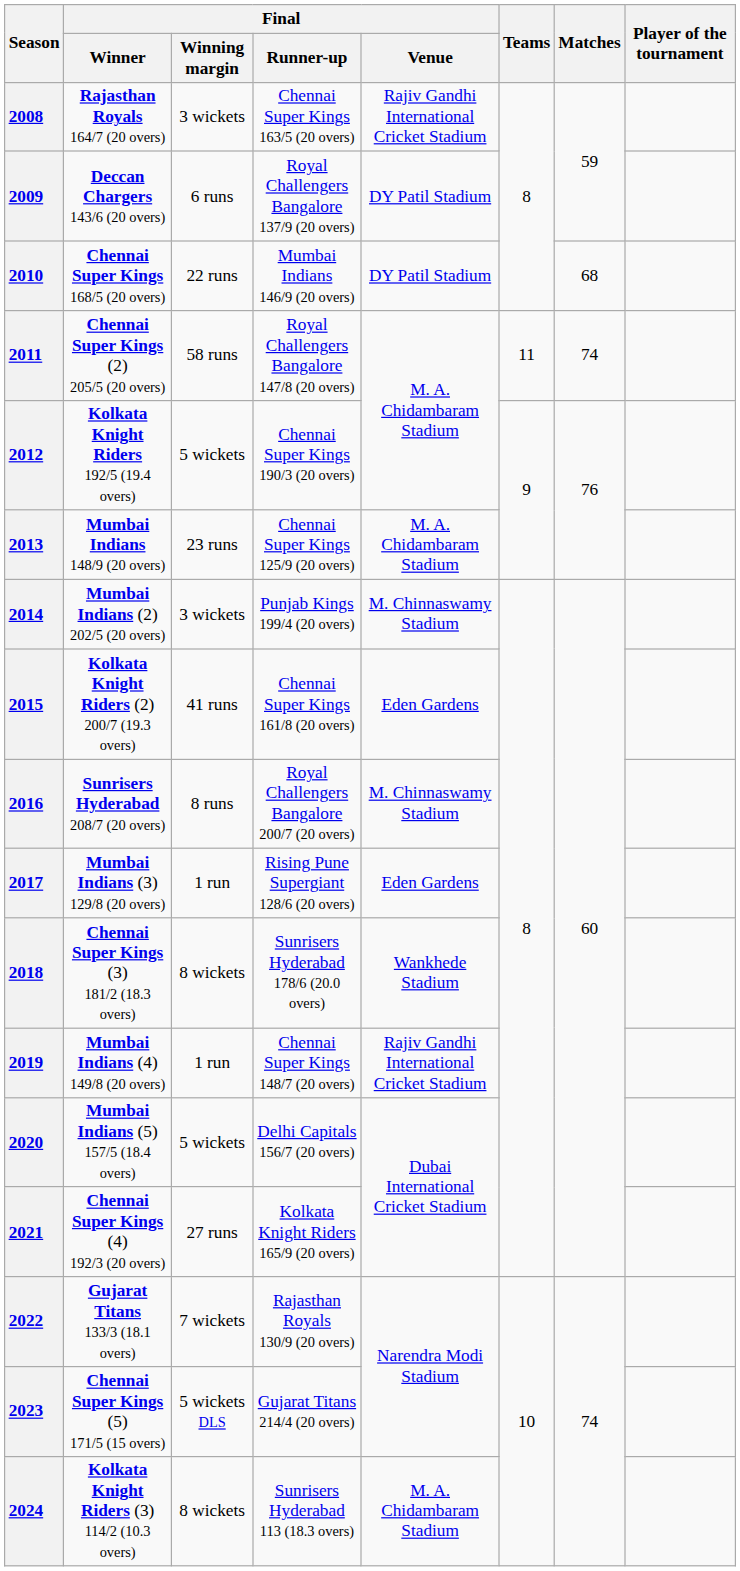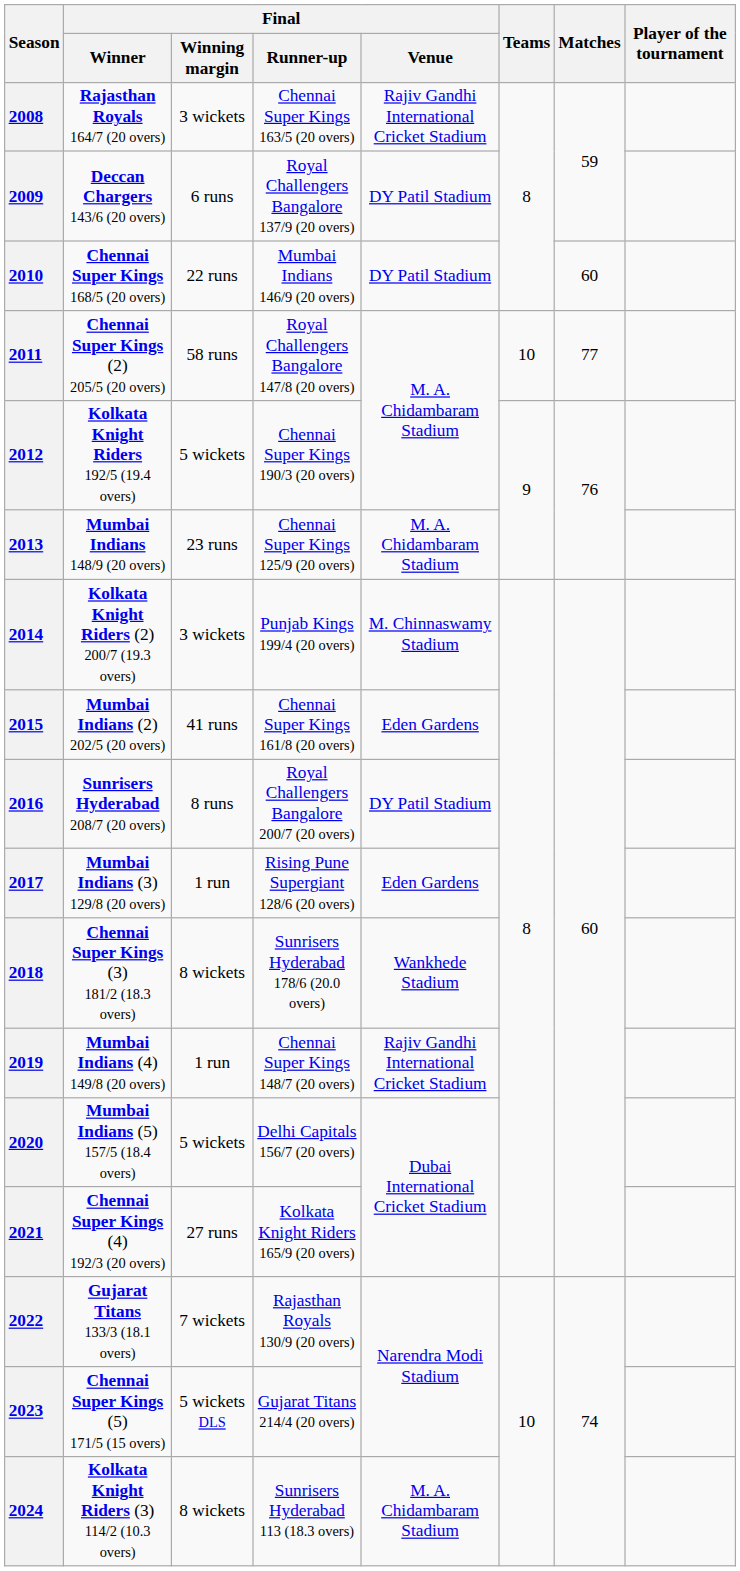2010 | Matches: 68 -> 60
2011 | Teams: 11 -> 10
2011 | Matches: 74 -> 77
2014 | Final / Winner: Mumbai Indians (2) 202/5 (20 overs) -> Kolkata Knight Riders (2) 200/7 (19.3 overs)
2015 | Final / Winner: Kolkata Knight Riders (2) 200/7 (19.3 overs) -> Mumbai Indians (2) 202/5 (20 overs)
2016 | Final / Venue: M. Chinnaswamy Stadium -> DY Patil Stadium
